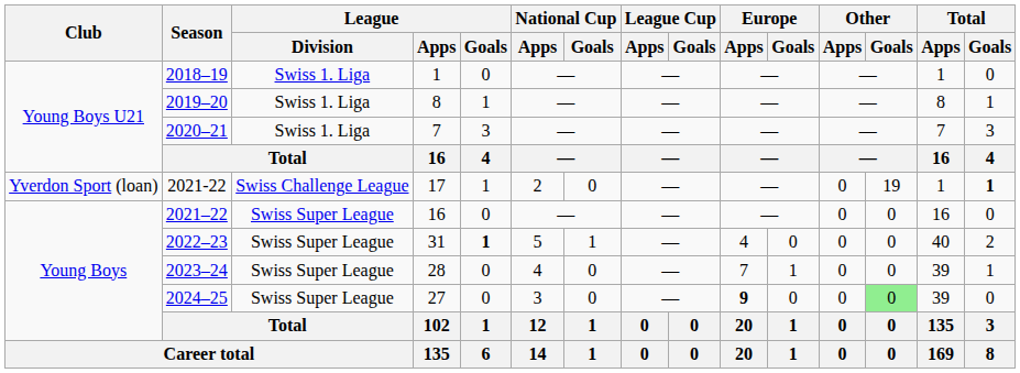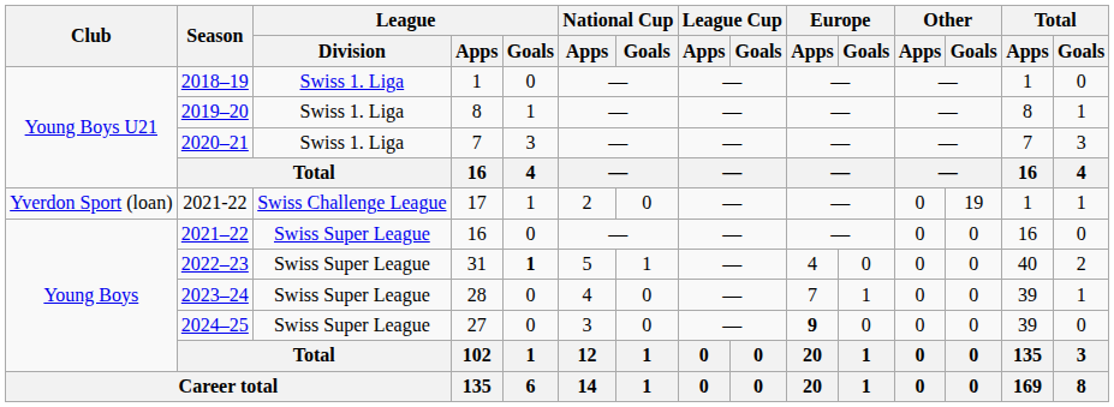2021-22 | Total / Goals: bold -> normal
2024–25 | Other / Goals: lightgreen background -> no background
